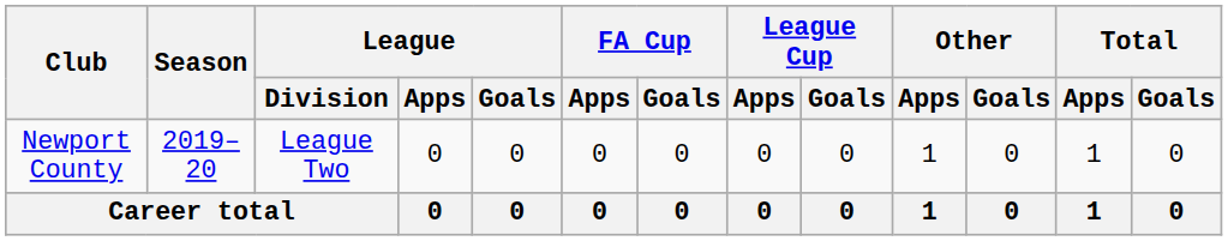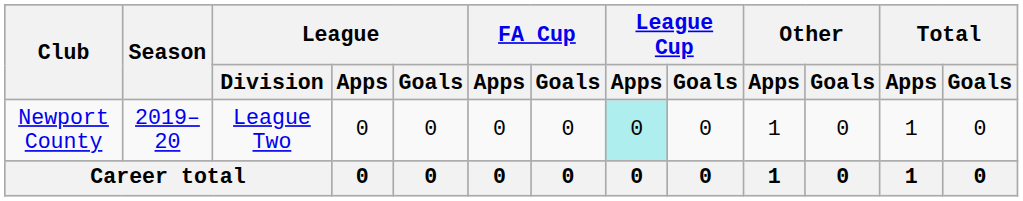Newport County | League Cup / Apps: no background -> paleturquoise background
